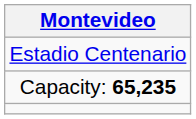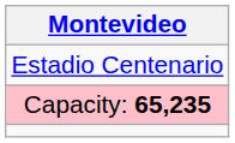row 3 | column 1: no background -> pink background
